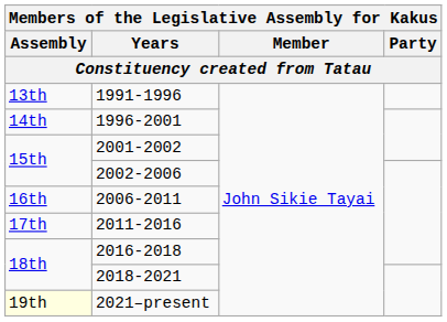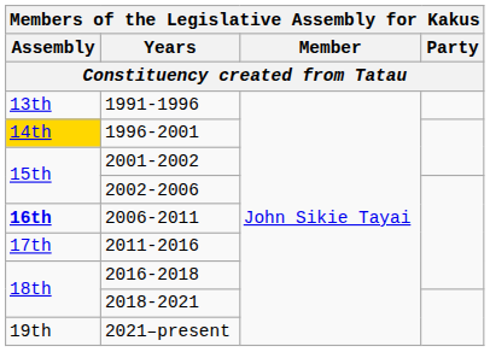1996-2001 | Assembly: no background -> gold background
2006-2011 | Assembly: normal -> bold
2021–present | Assembly: lightyellow background -> no background
